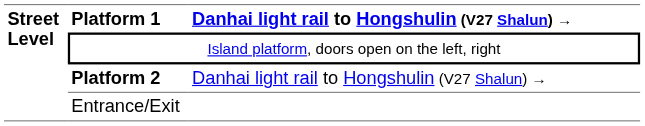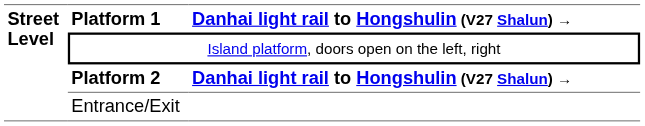Platform 2 | column 3: normal -> bold
